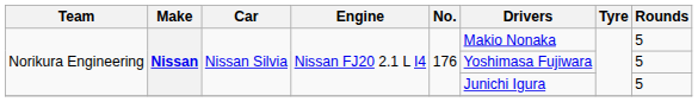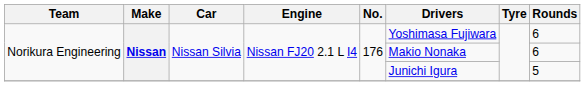row 2 | Drivers: Makio Nonaka -> Yoshimasa Fujiwara
row 2 | Rounds: 5 -> 6
row 3 | Drivers: Yoshimasa Fujiwara -> Makio Nonaka
row 3 | Rounds: 5 -> 6
